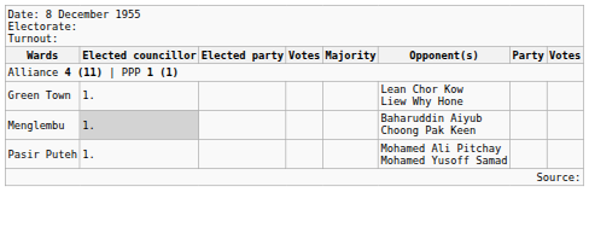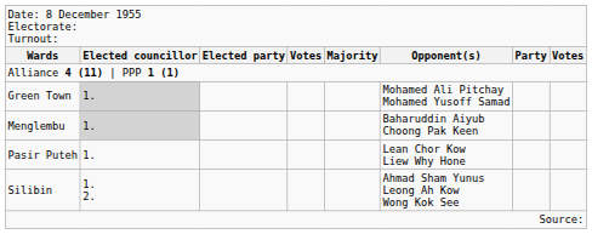Green Town | column 2: no background -> lightgrey background
Green Town | column 6: Lean Chor Kow Liew Why Hone -> Mohamed Ali Pitchay Mohamed Yusoff Samad
Pasir Puteh | column 6: Mohamed Ali Pitchay Mohamed Yusoff Samad -> Lean Chor Kow Liew Why Hone
+ row: Silibin | 1. 2. | Ahmad Sham Yunus Leong Ah Kow Wong Kok See
